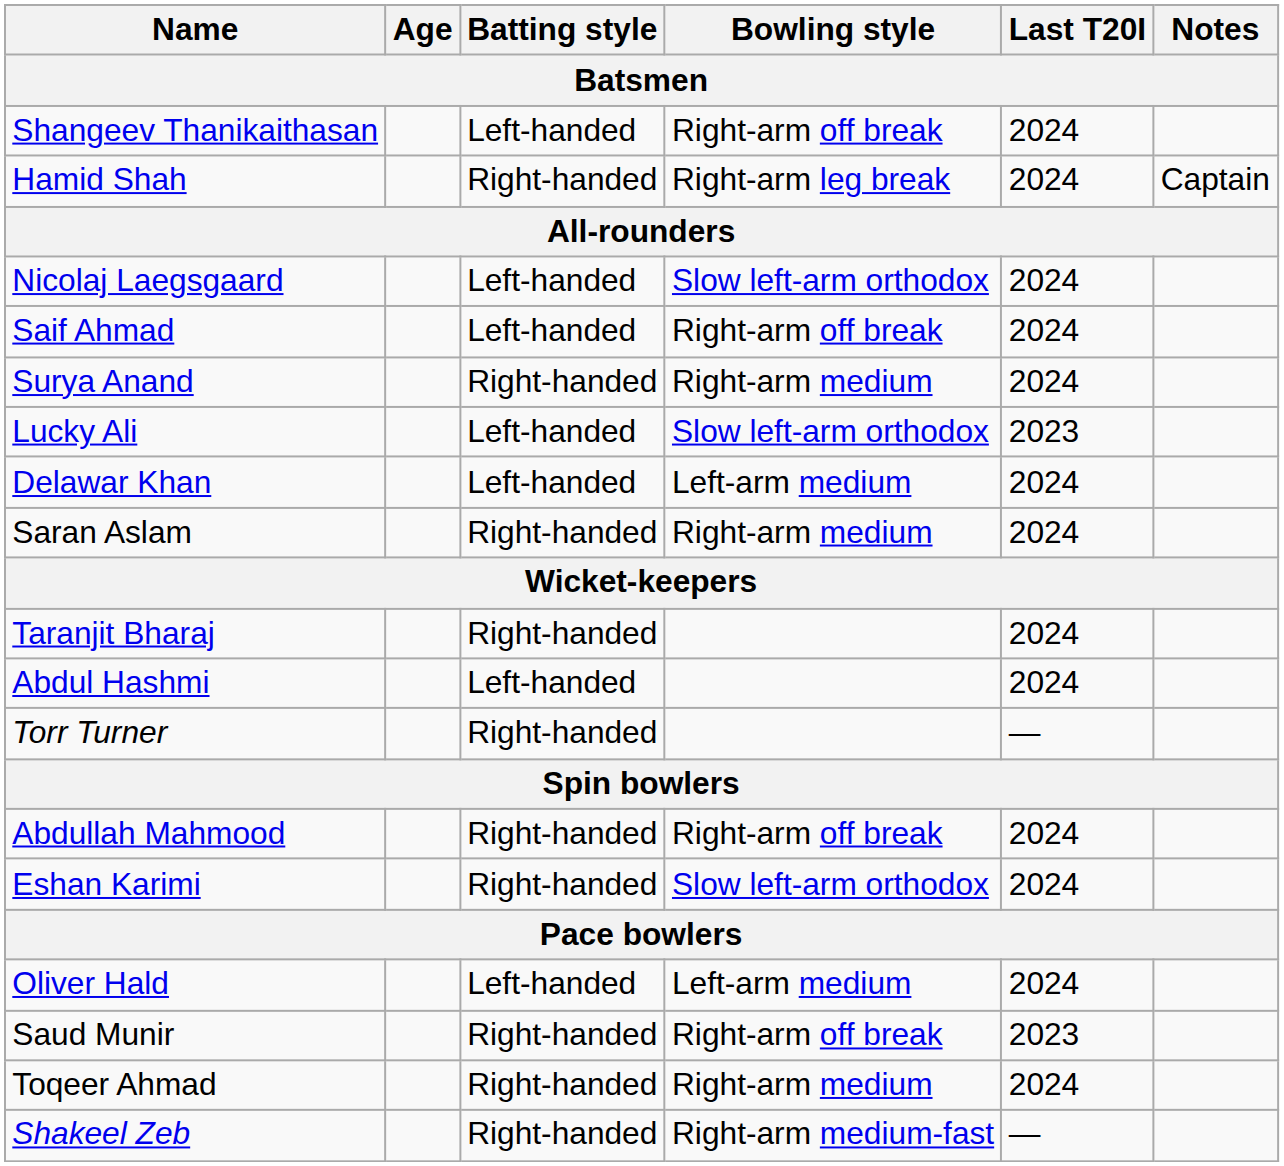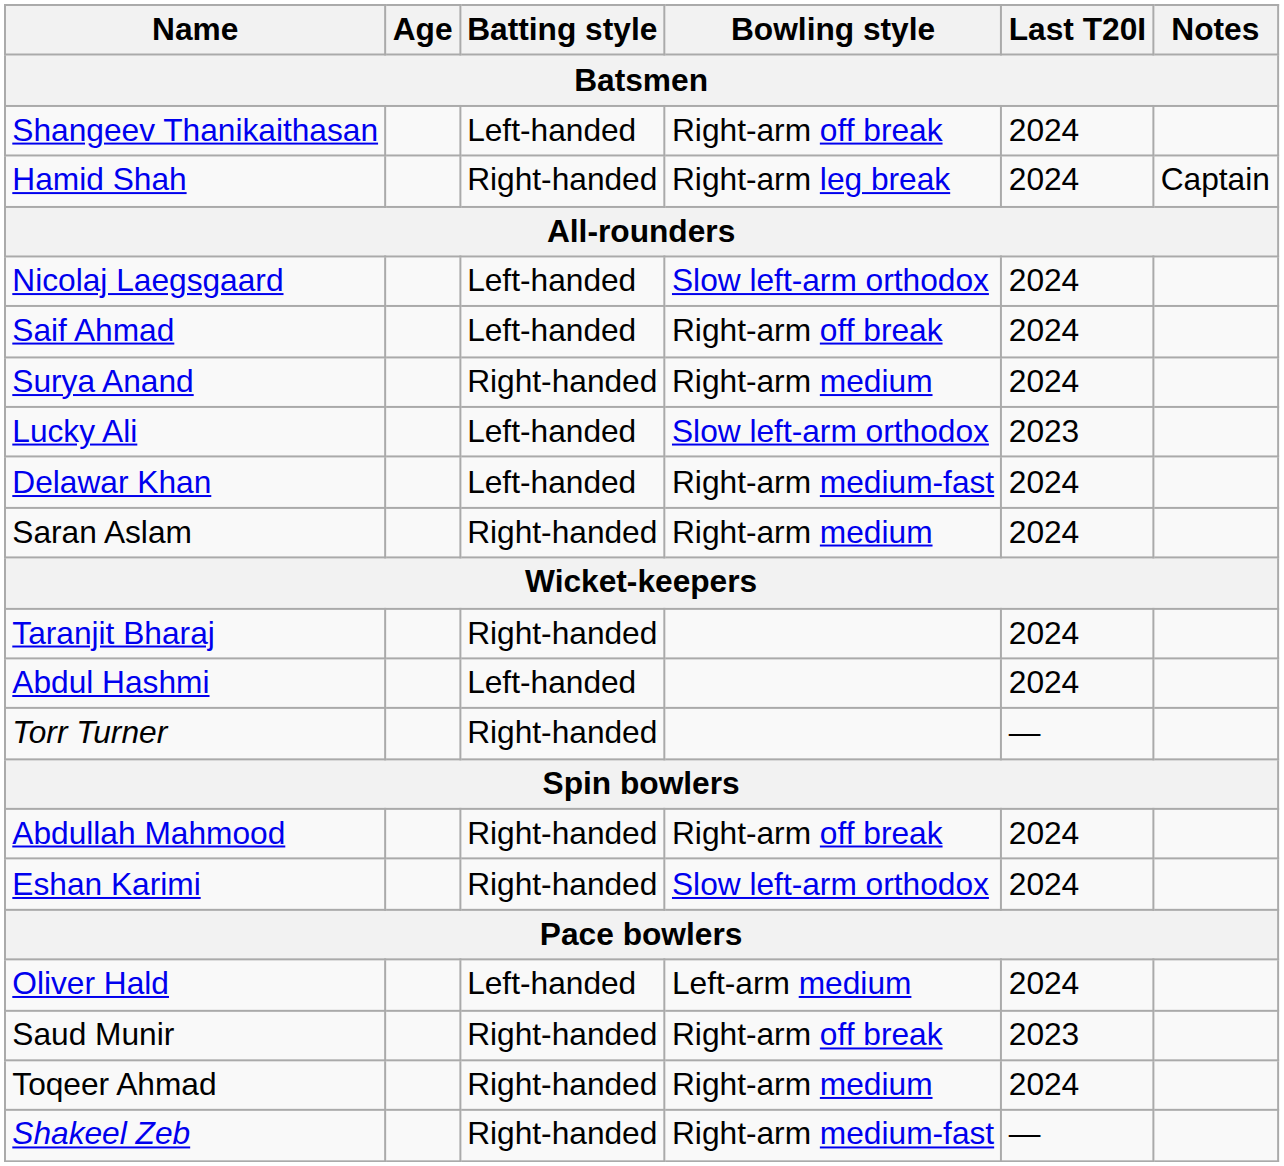Delawar Khan | Bowling style: Left-arm medium -> Right-arm medium-fast
